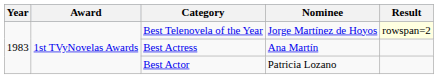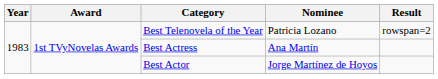Best Telenovela of the Year | Nominee: Jorge Martínez de Hoyos -> Patricia Lozano
Best Telenovela of the Year | Result: lightyellow background -> no background
Best Actor | Nominee: Patricia Lozano -> Jorge Martínez de Hoyos
